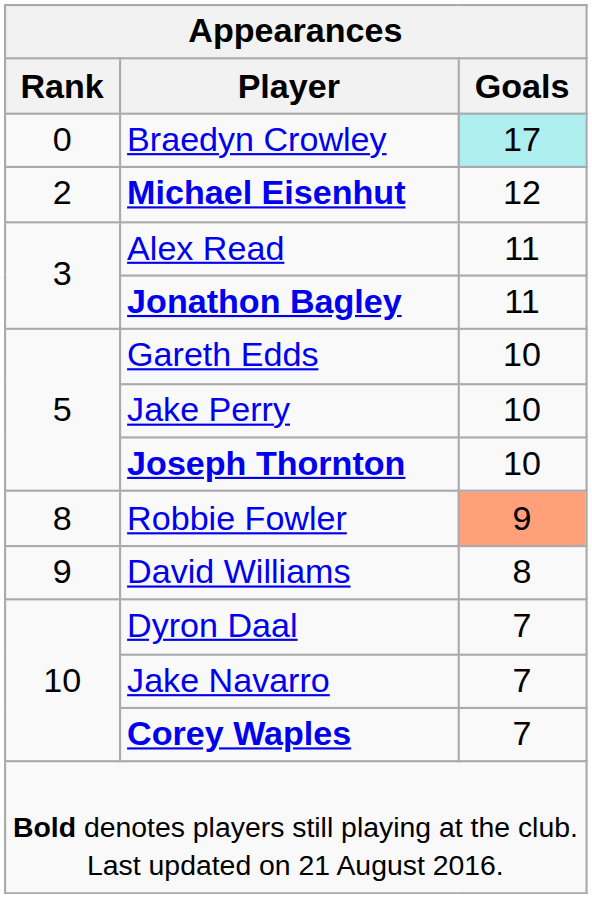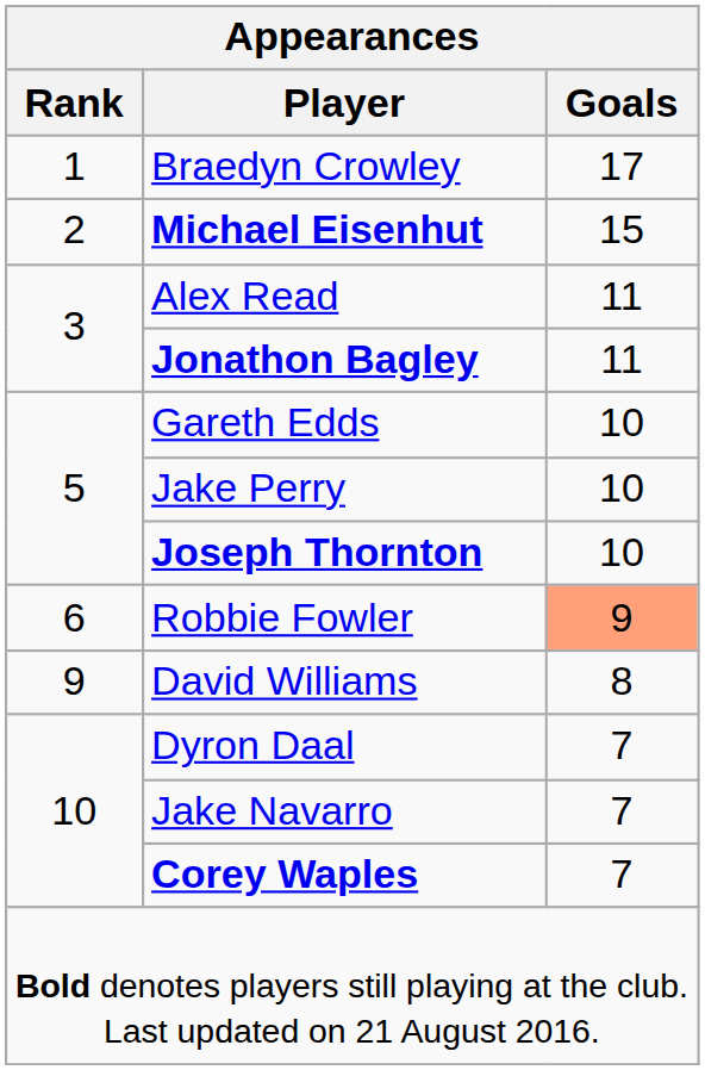Braedyn Crowley | Appearances / Rank: 0 -> 1
Braedyn Crowley | Appearances / Goals: paleturquoise background -> no background
Michael Eisenhut | Appearances / Goals: 12 -> 15
Robbie Fowler | Appearances / Rank: 8 -> 6
